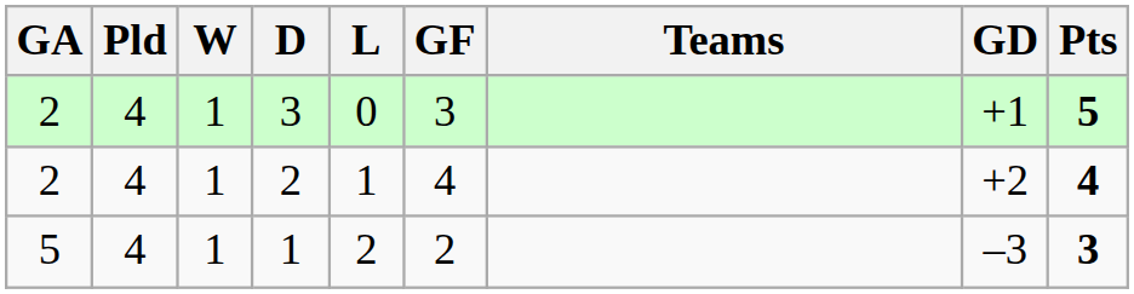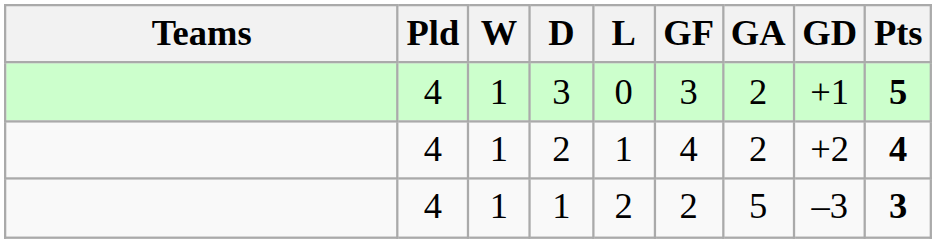columns swapped: Teams <-> GA
